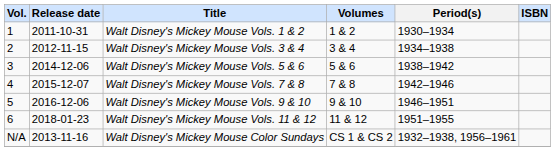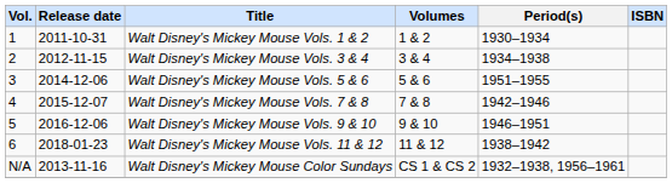Walt Disney's Mickey Mouse Vols. 5 & 6 | Period(s): 1938–1942 -> 1951–1955
Walt Disney's Mickey Mouse Vols. 11 & 12 | Period(s): 1951–1955 -> 1938–1942
